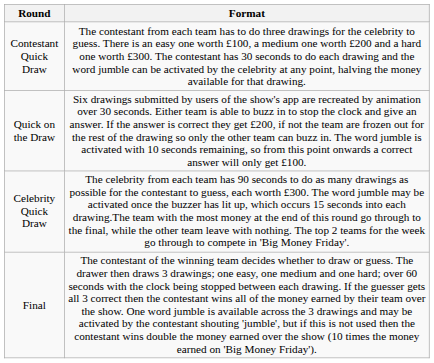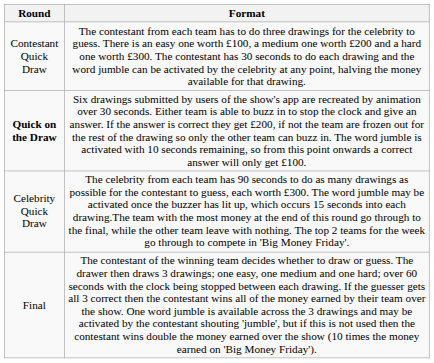Quick on the Draw | Round: normal -> bold
